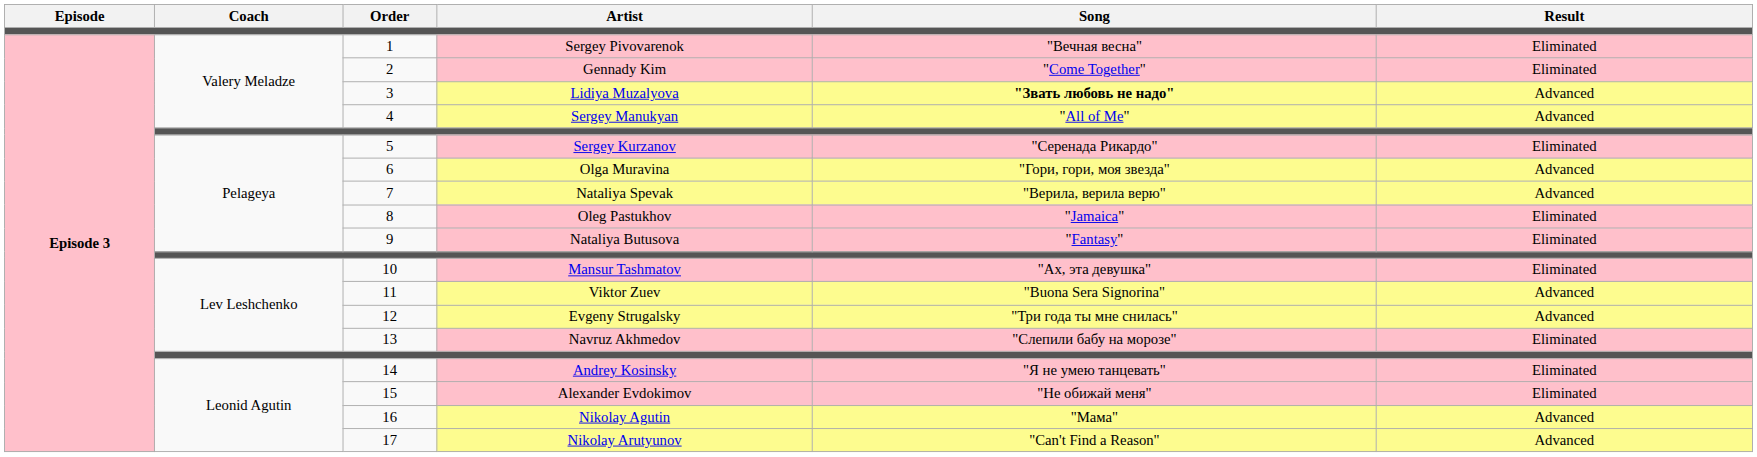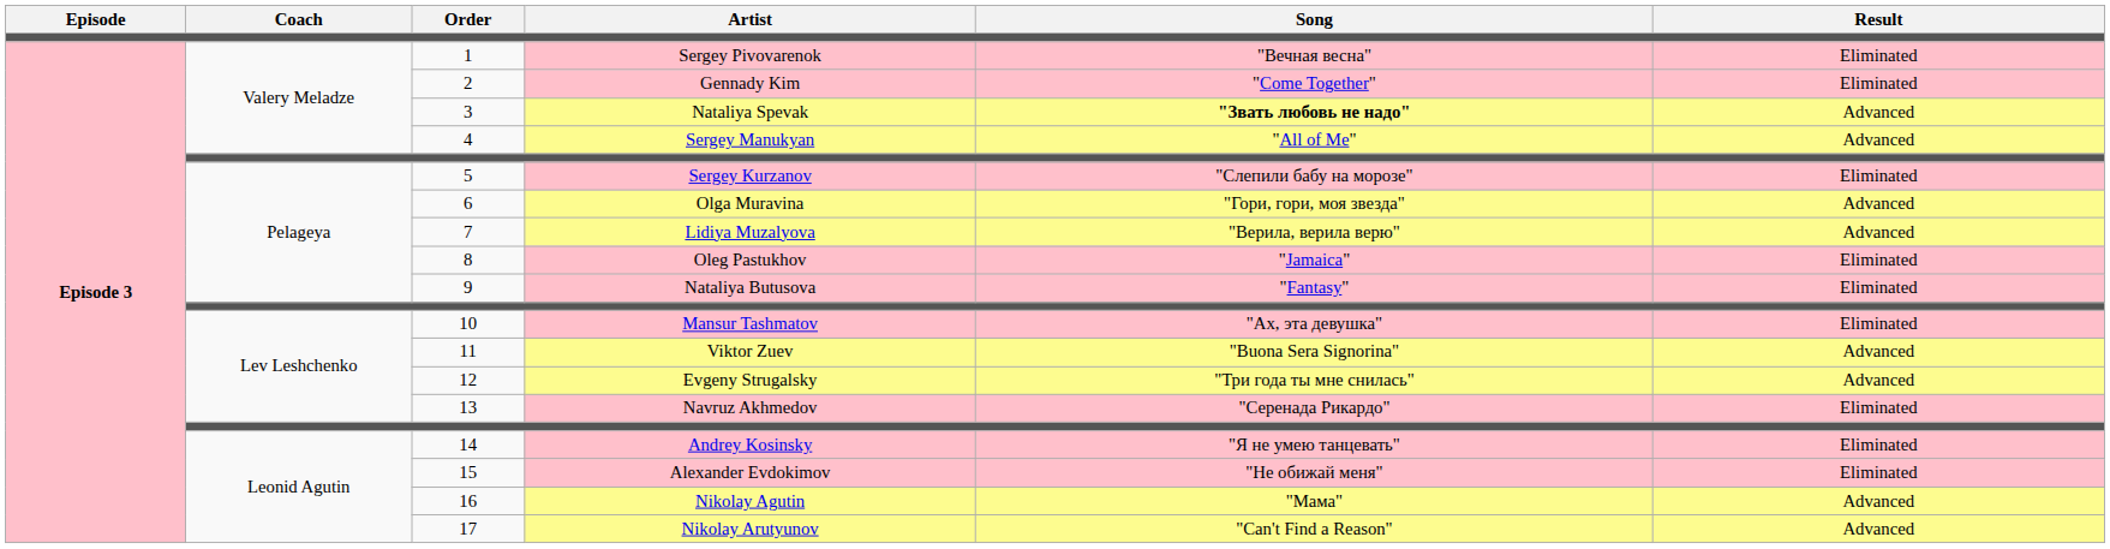3 | Artist: Lidiya Muzalyova -> Nataliya Spevak
5 | Song: "Серенада Рикардо" -> "Слепили бабу на морозе"
7 | Artist: Nataliya Spevak -> Lidiya Muzalyova
13 | Song: "Слепили бабу на морозе" -> "Серенада Рикардо"
